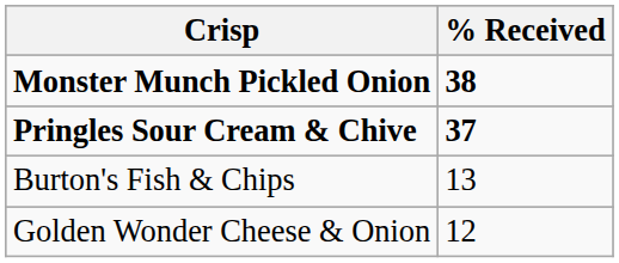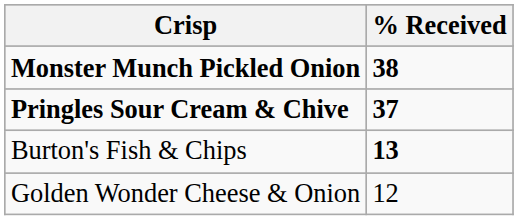Burton's Fish & Chips | % Received: normal -> bold
